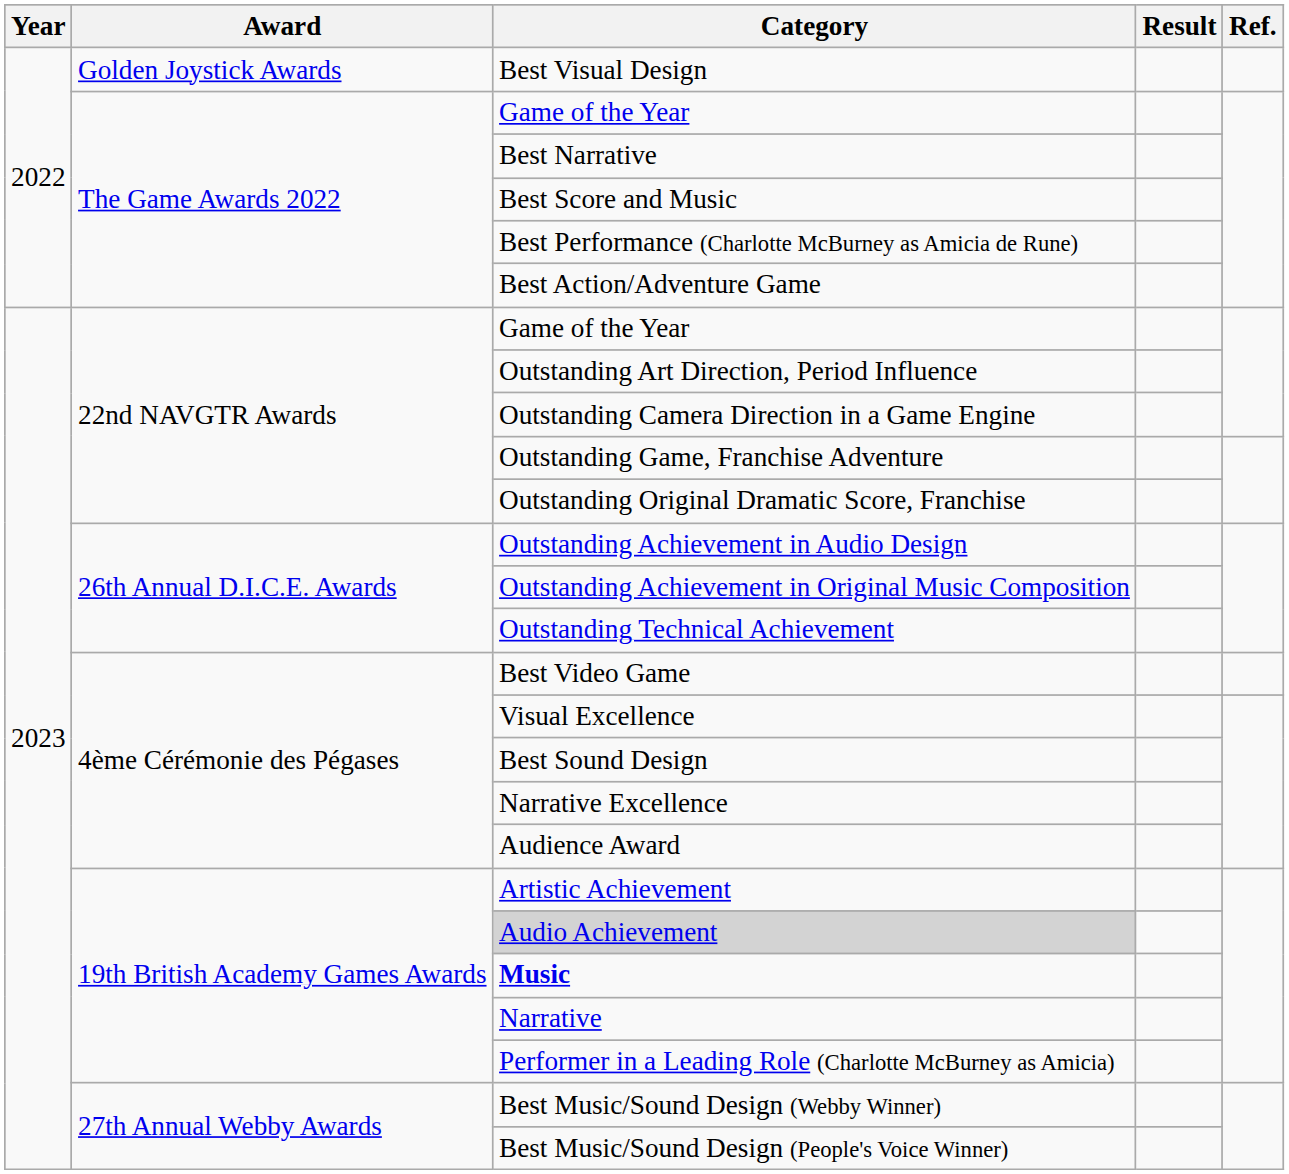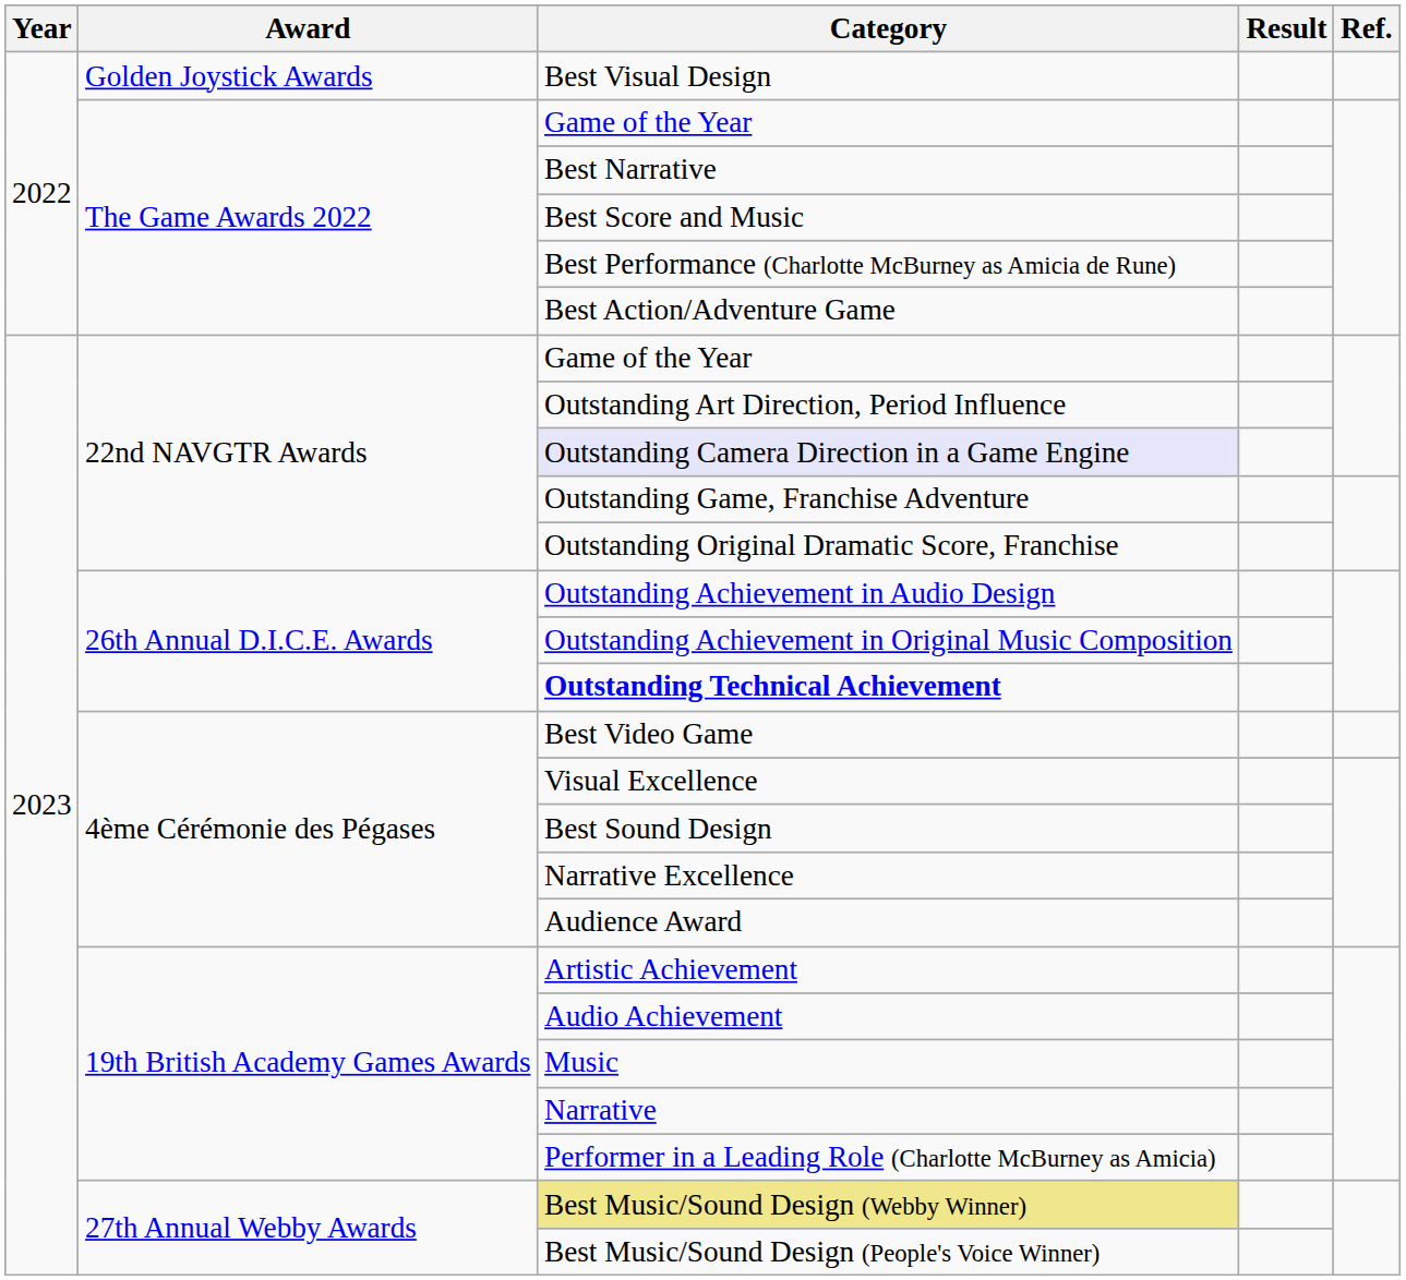Outstanding Camera Direction in a Game Engine | Category: no background -> lavender background
Outstanding Technical Achievement | Category: normal -> bold
Audio Achievement | Category: lightgrey background -> no background
Music | Category: bold -> normal
Best Music/Sound Design (Webby Winner) | Category: no background -> khaki background
